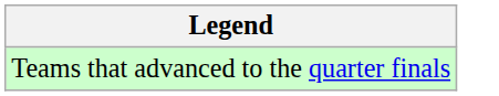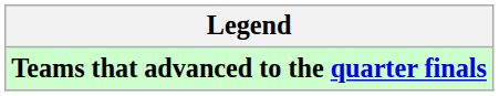row 2 | column 1: normal -> bold
